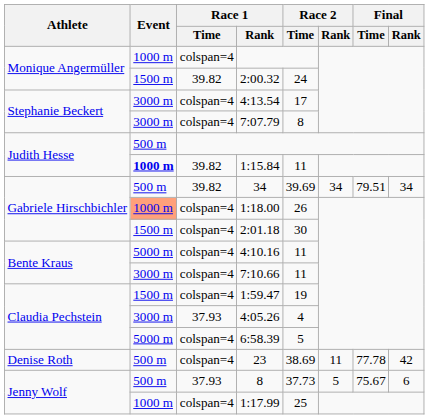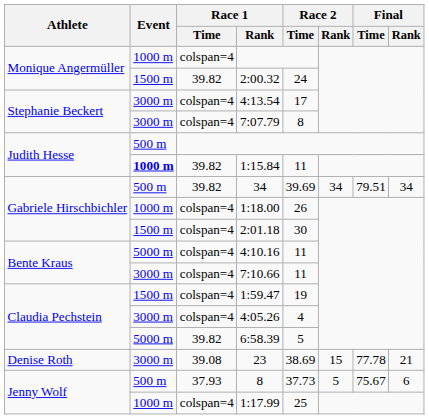1:18.00 | Event: lightsalmon background -> no background
4:05.26 | Race 1 / Time: 37.93 -> colspan=4
6:58.39 | Race 1 / Time: colspan=4 -> 39.82
23 | Event: 500 m -> 3000 m
23 | Race 1 / Time: colspan=4 -> 39.08
23 | Race 2 / Rank: 11 -> 15
23 | Final / Rank: 42 -> 21
